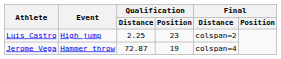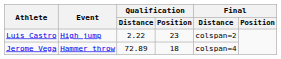Luis Castro | Qualification / Distance: 2.25 -> 2.22
Jerome Vega | Qualification / Distance: 72.87 -> 72.89
Jerome Vega | Qualification / Position: 19 -> 18
